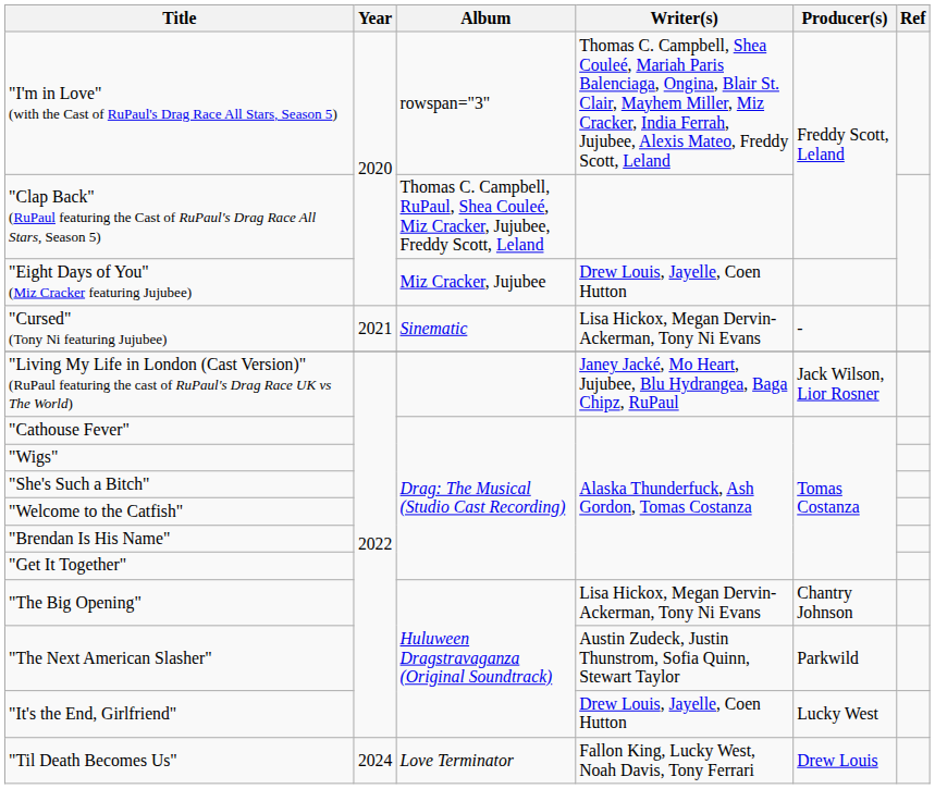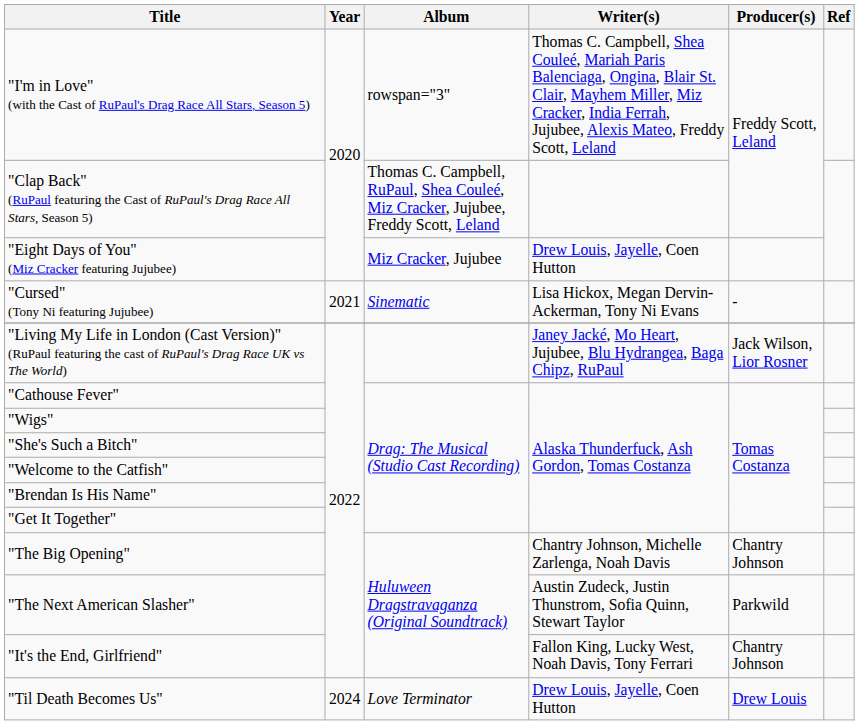"The Big Opening" | Writer(s): Lisa Hickox, Megan Dervin-Ackerman, Tony Ni Evans -> Chantry Johnson, Michelle Zarlenga, Noah Davis
"It's the End, Girlfriend" | Writer(s): Drew Louis, Jayelle, Coen Hutton -> Fallon King, Lucky West, Noah Davis, Tony Ferrari
"It's the End, Girlfriend" | Producer(s): Lucky West -> Chantry Johnson
"Til Death Becomes Us" | Writer(s): Fallon King, Lucky West, Noah Davis, Tony Ferrari -> Drew Louis, Jayelle, Coen Hutton
